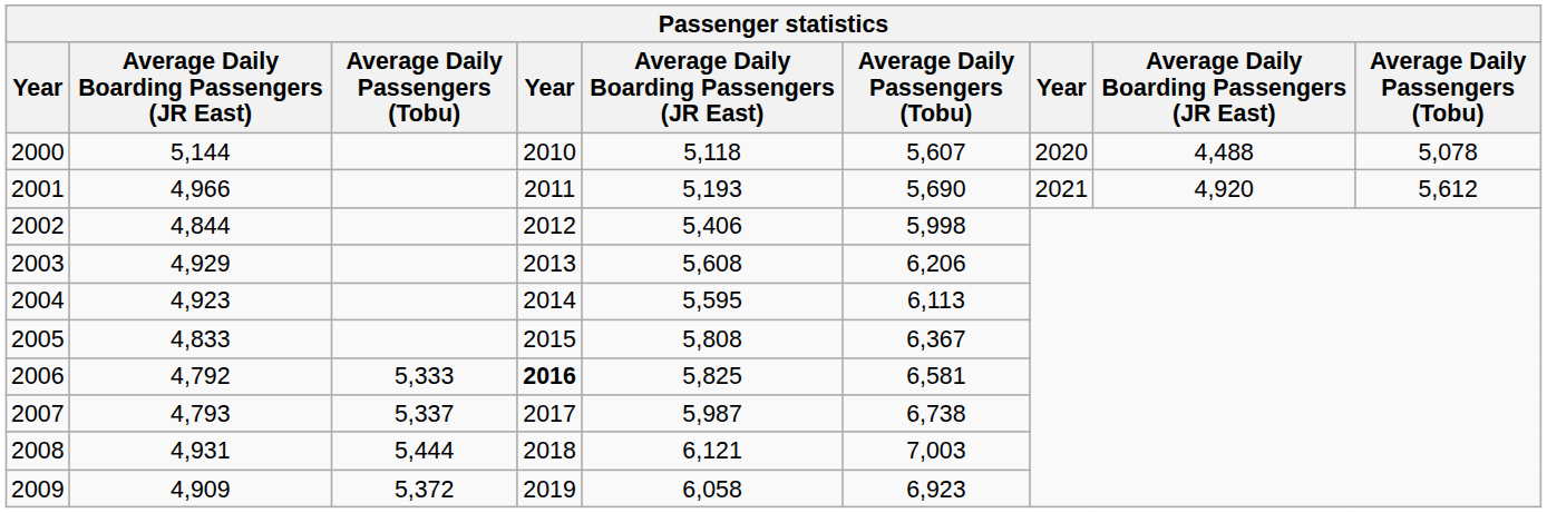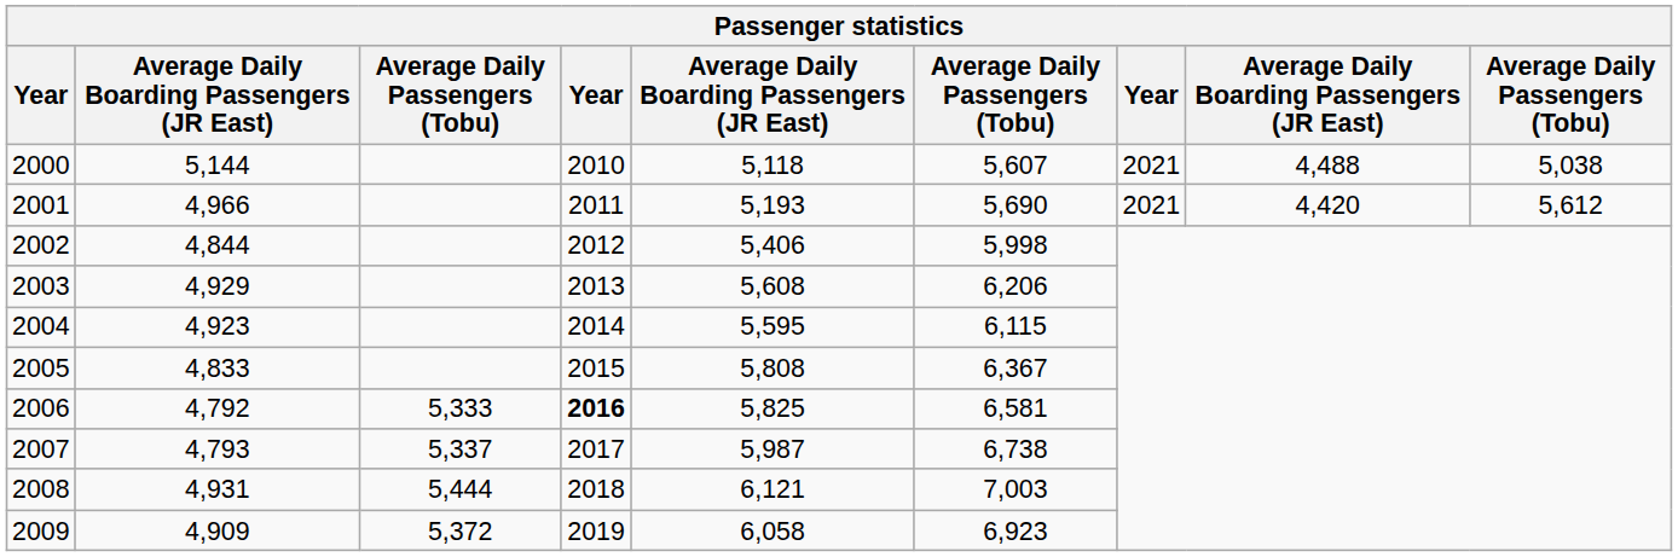2000 | column 7: 2020 -> 2021
2000 | column 9: 5,078 -> 5,038
2001 | column 8: 4,920 -> 4,420
2004 | column 6: 6,113 -> 6,115
